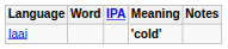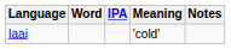Iaai | Meaning: bold -> normal
